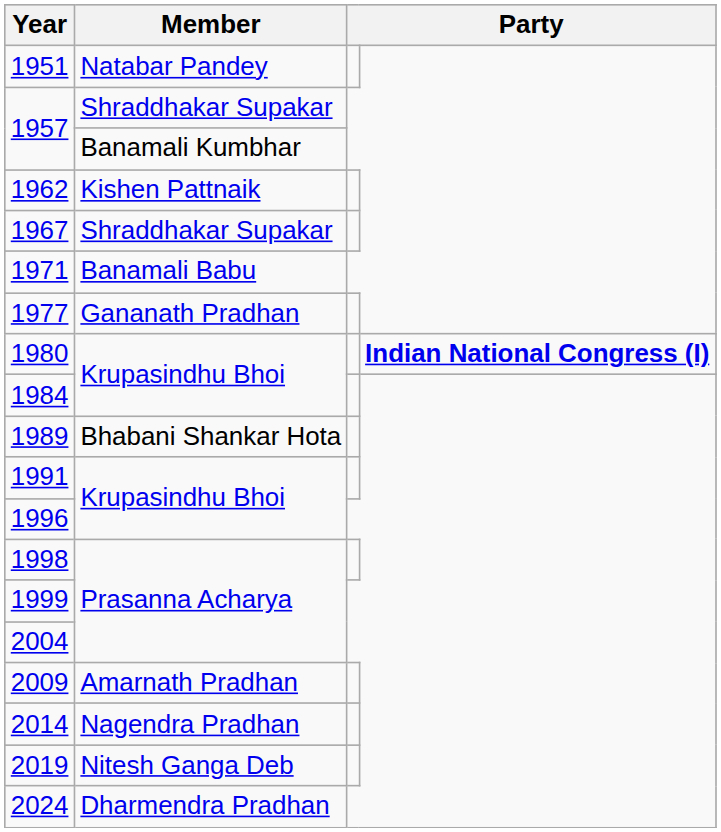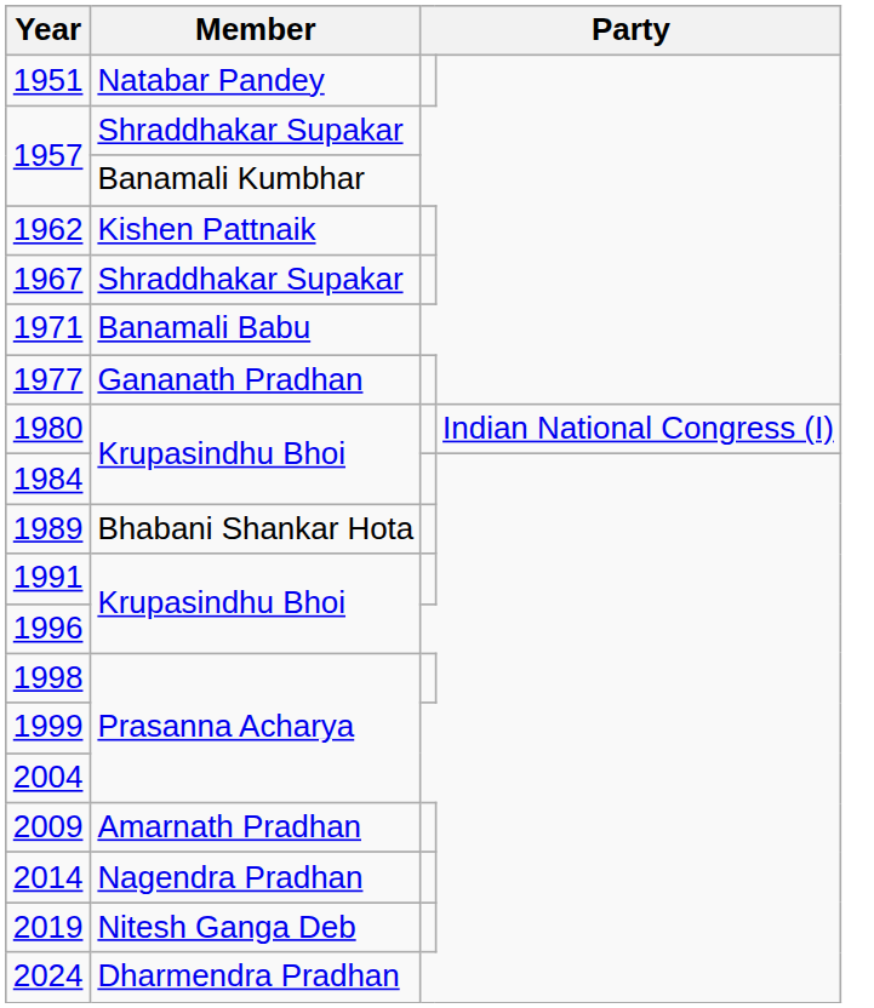1980 | column 4: bold -> normal
